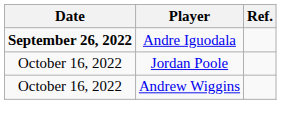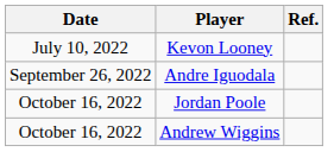+ row: July 10, 2022 | Kevon Looney
Andre Iguodala | Date: bold -> normal
